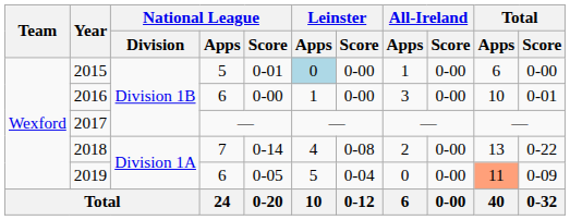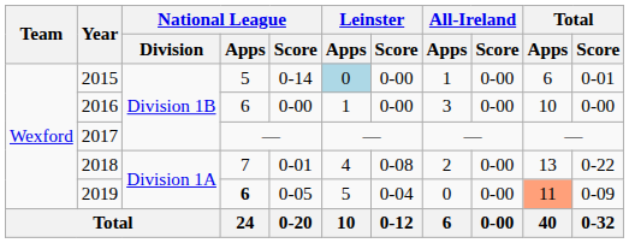2015 | National League / Score: 0-01 -> 0-14
2015 | Total / Score: 0-00 -> 0-01
2016 | Total / Score: 0-01 -> 0-00
2018 | National League / Score: 0-14 -> 0-01
2019 | National League / Apps: normal -> bold
